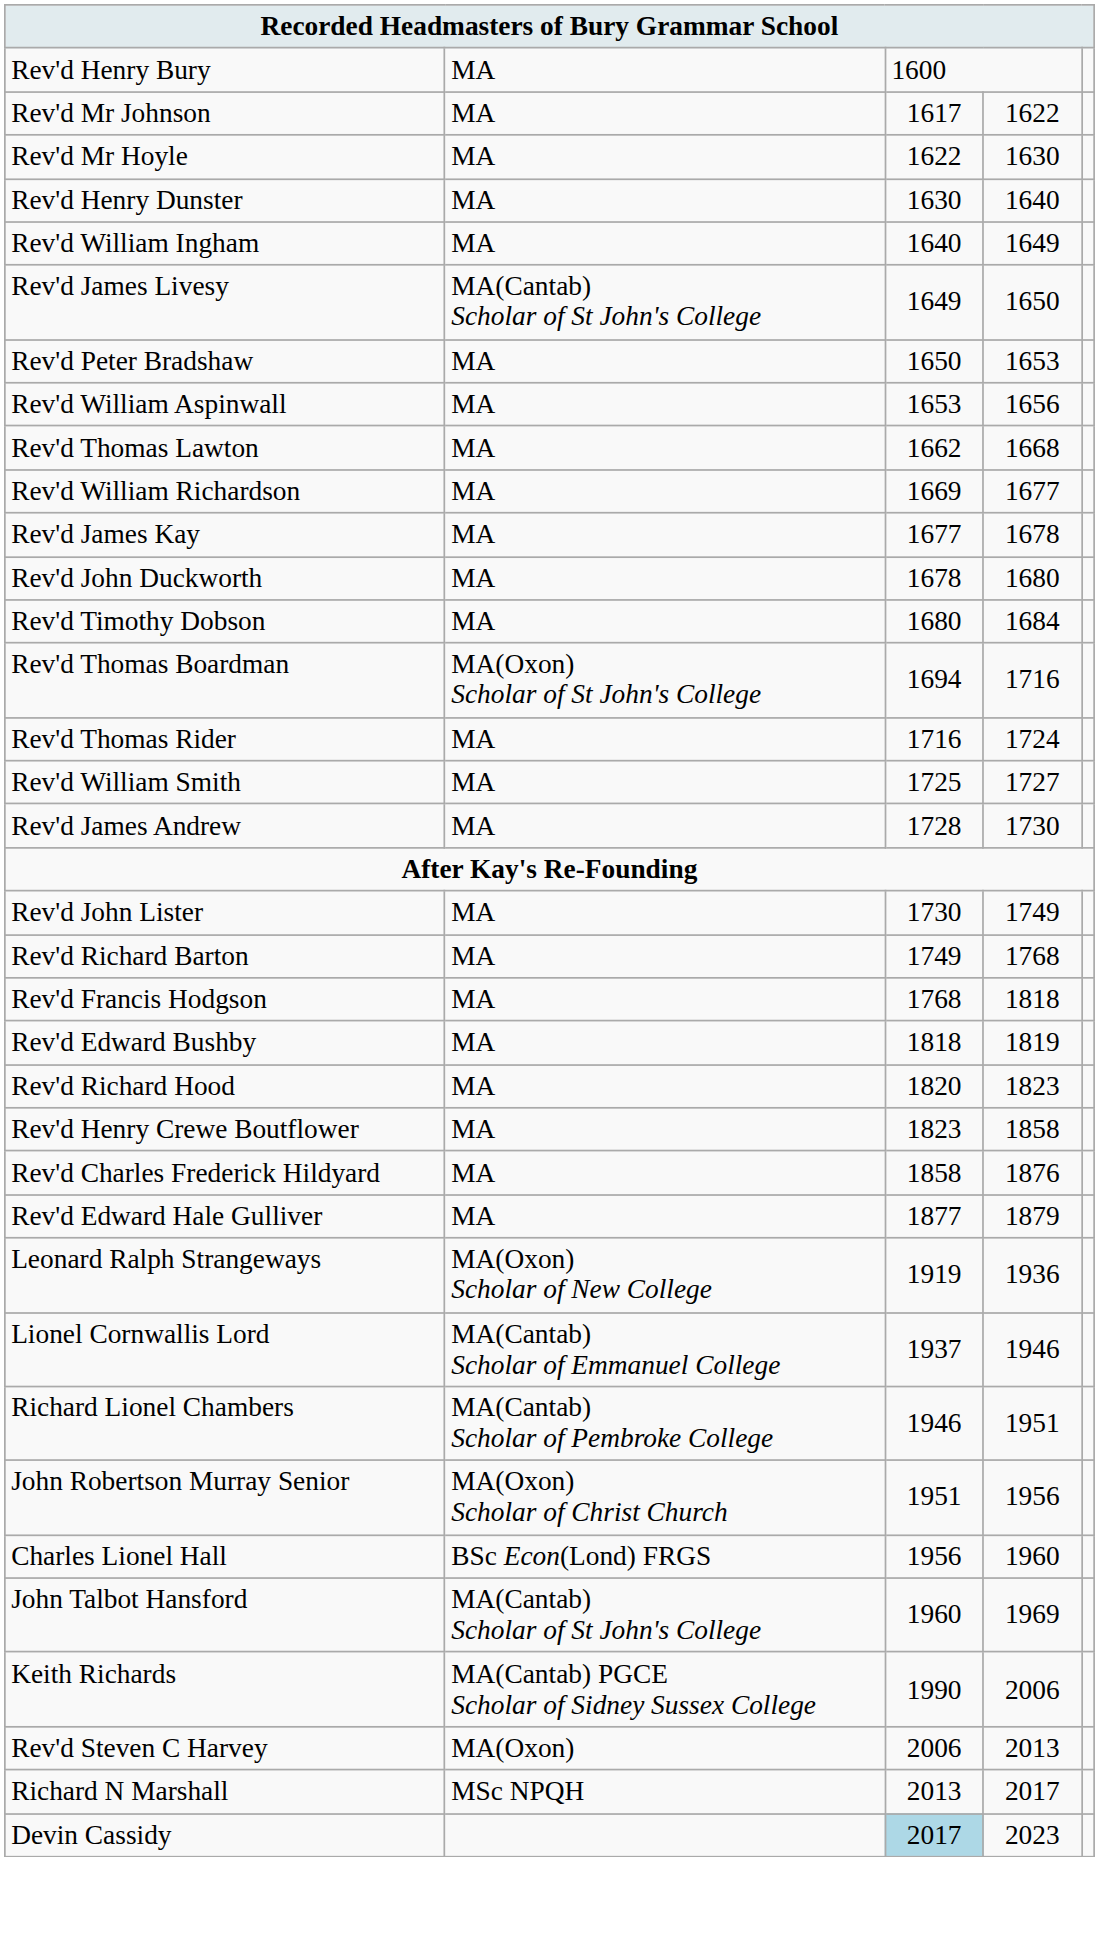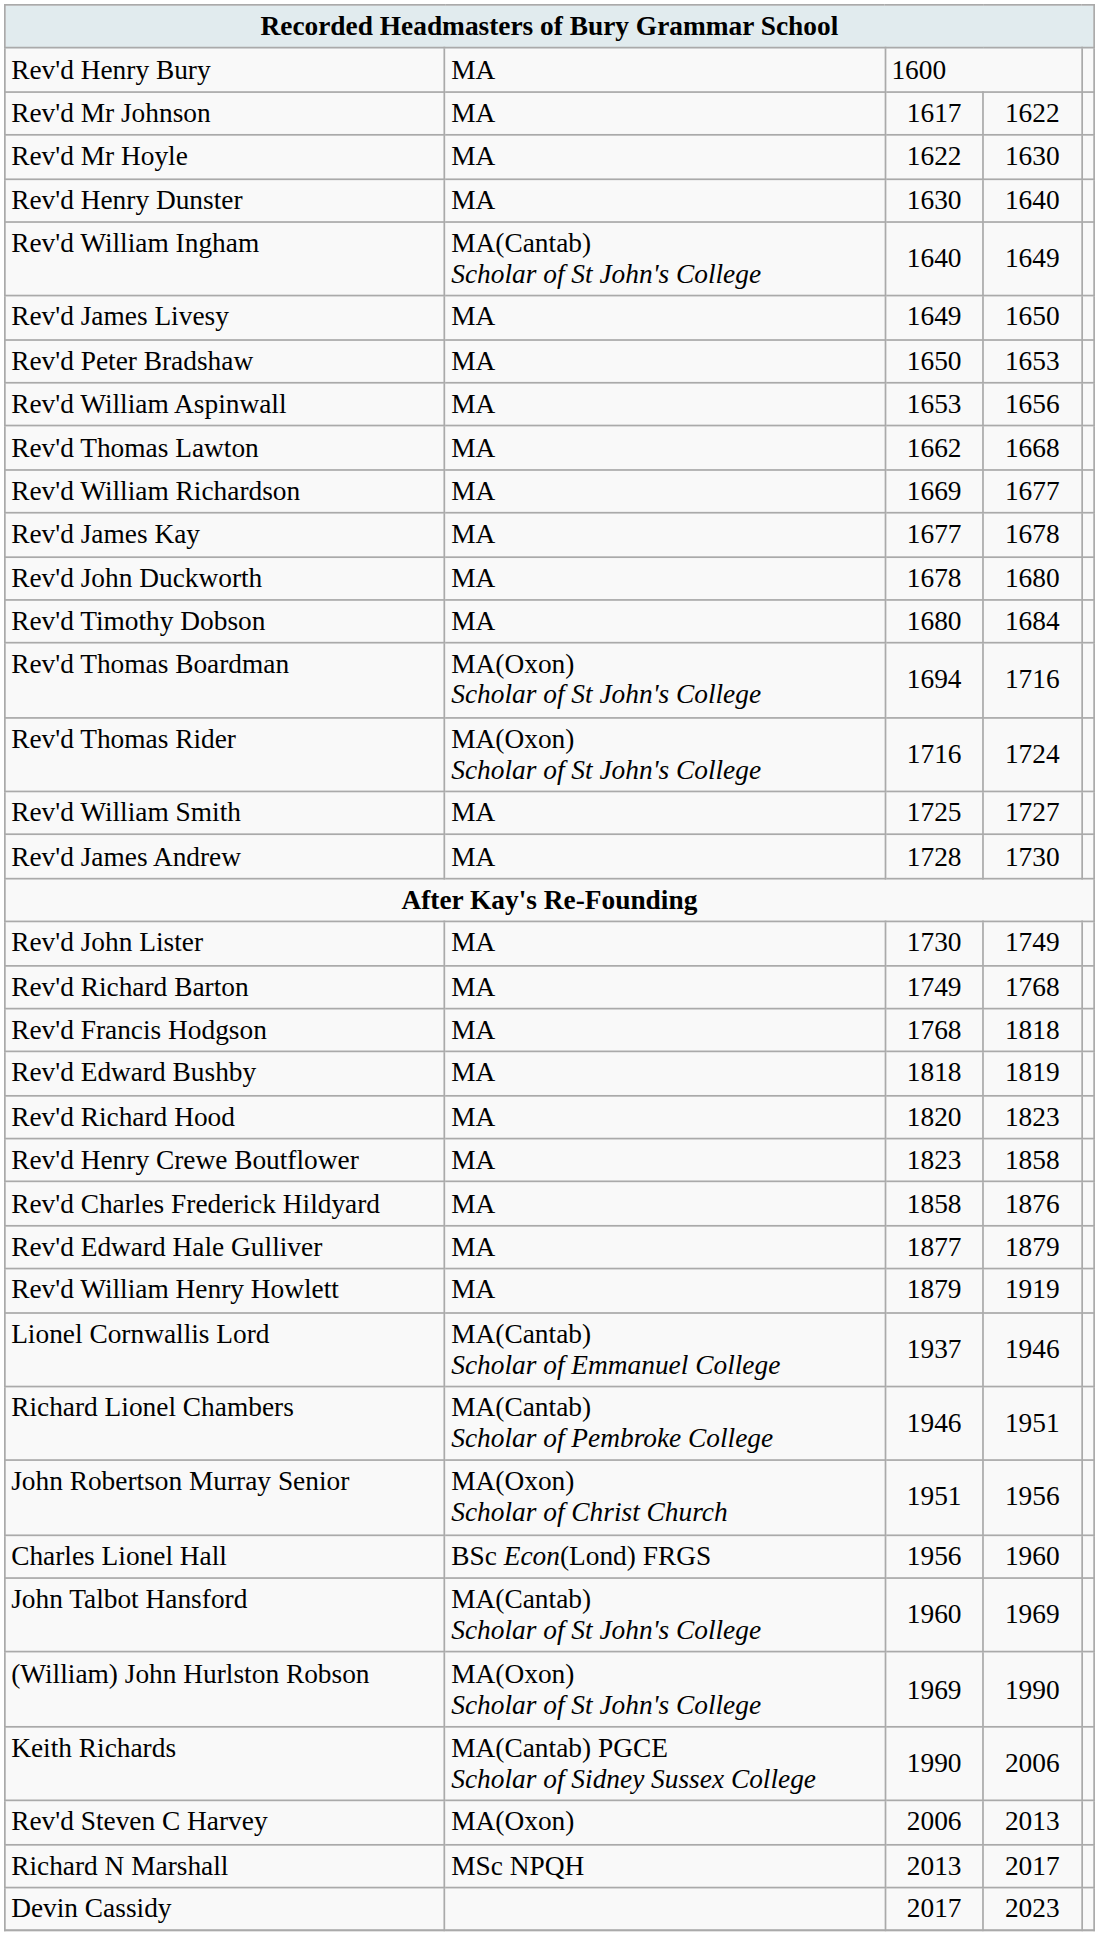Rev'd William Ingham | column 2: MA -> MA(Cantab) Scholar of St John's College
Rev'd James Livesy | column 2: MA(Cantab) Scholar of St John's College -> MA
Rev'd Thomas Rider | column 2: MA -> MA(Oxon) Scholar of St John's College
+ row: Rev'd William Henry Howlett | MA | 1879 | 1919
- row: Leonard Ralph Strangeways | MA(Oxon) Scholar of New College | 1919 | 1936
+ row: (William) John Hurlston Robson | MA(Oxon) Scholar of St John's College | 1969 | 1990
Devin Cassidy | column 3: lightblue background -> no background
